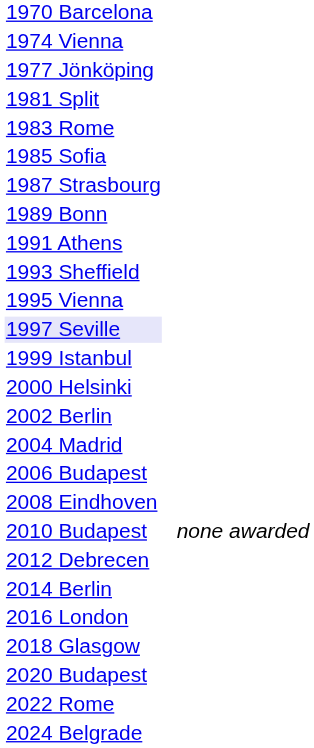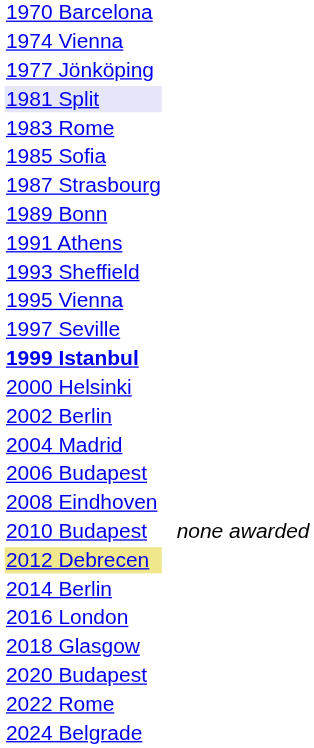1981 Split | column 1: no background -> lavender background
1997 Seville | column 1: lavender background -> no background
1999 Istanbul | column 1: normal -> bold
2012 Debrecen | column 1: no background -> khaki background
